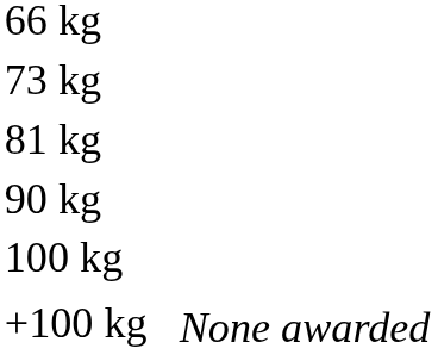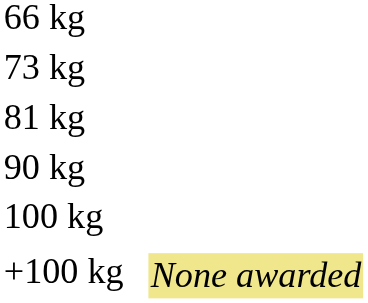+100 kg / None awarded | column 2: no background -> khaki background
